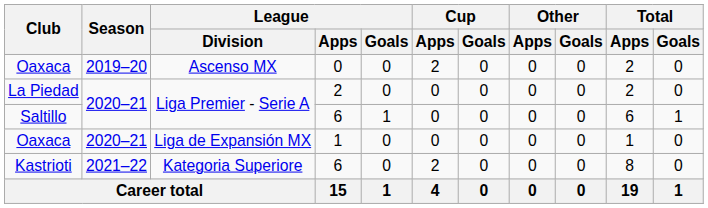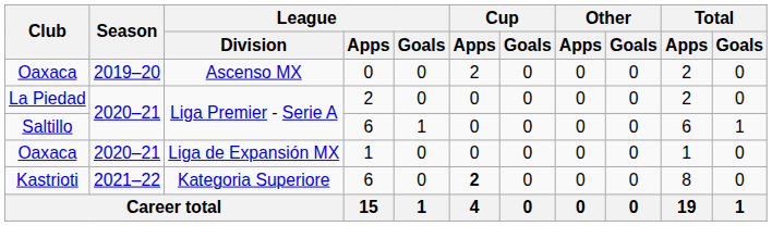Kastrioti | Cup / Apps: normal -> bold
